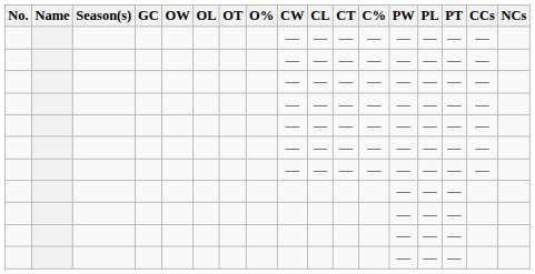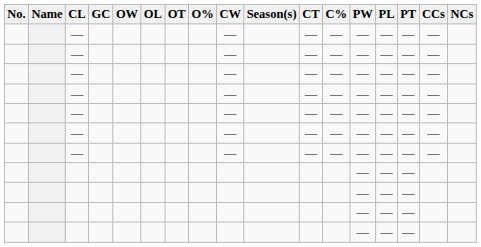columns swapped: Season(s) <-> CL
